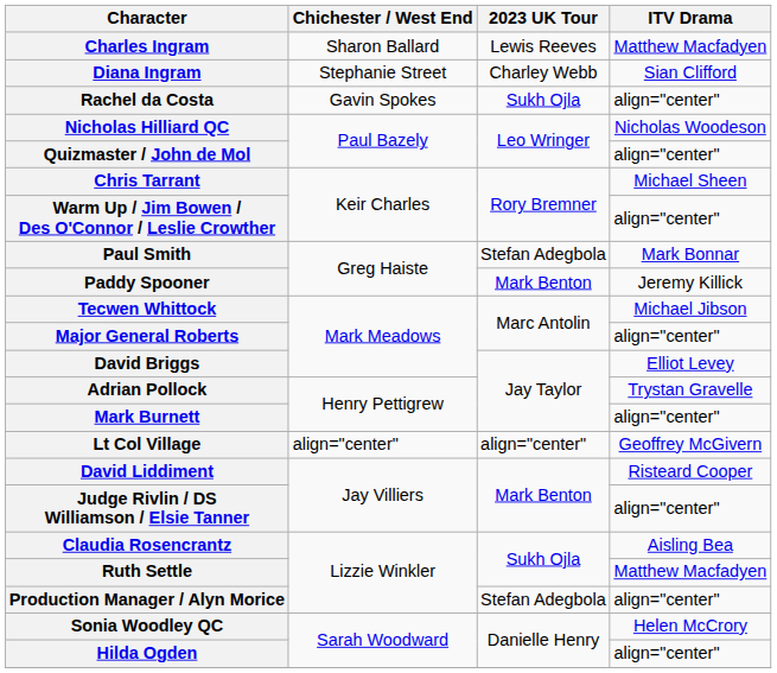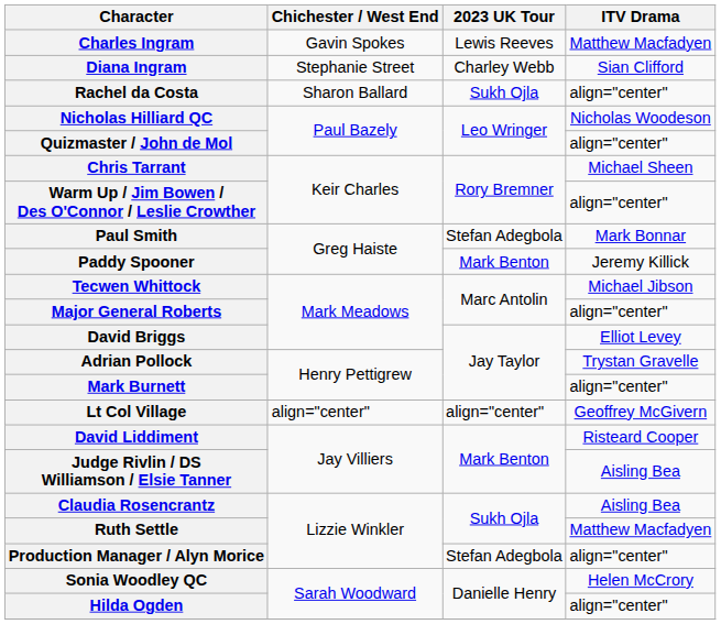Charles Ingram | Chichester / West End: Sharon Ballard -> Gavin Spokes
Rachel da Costa | Chichester / West End: Gavin Spokes -> Sharon Ballard
Judge Rivlin / DS Williamson / Elsie Tanner | ITV Drama: align="center" -> Aisling Bea
